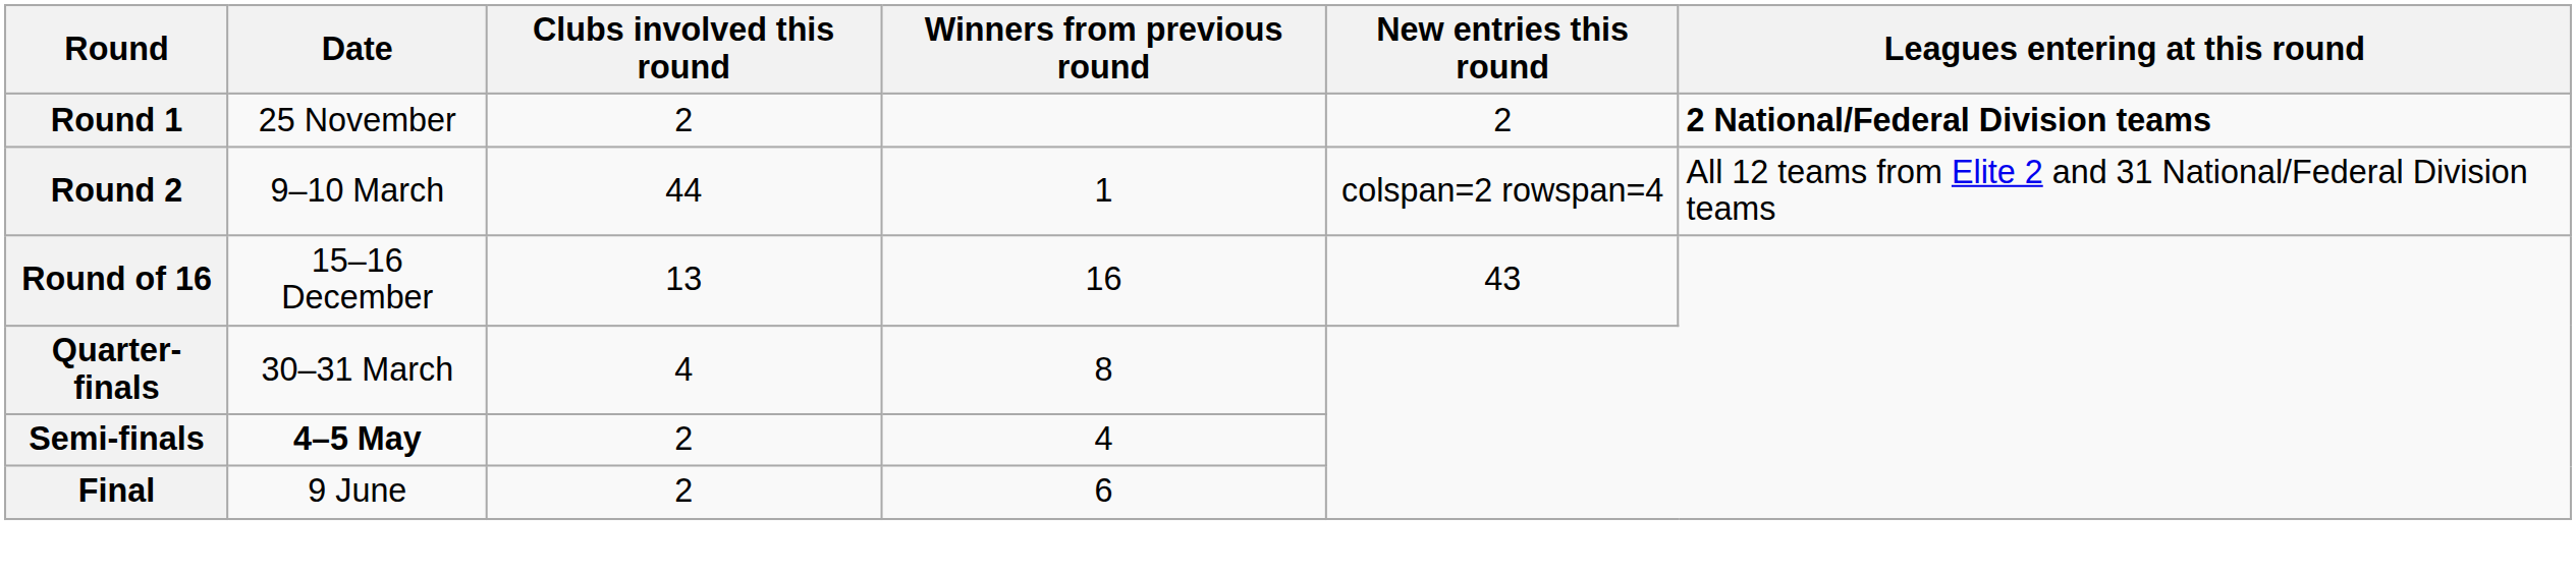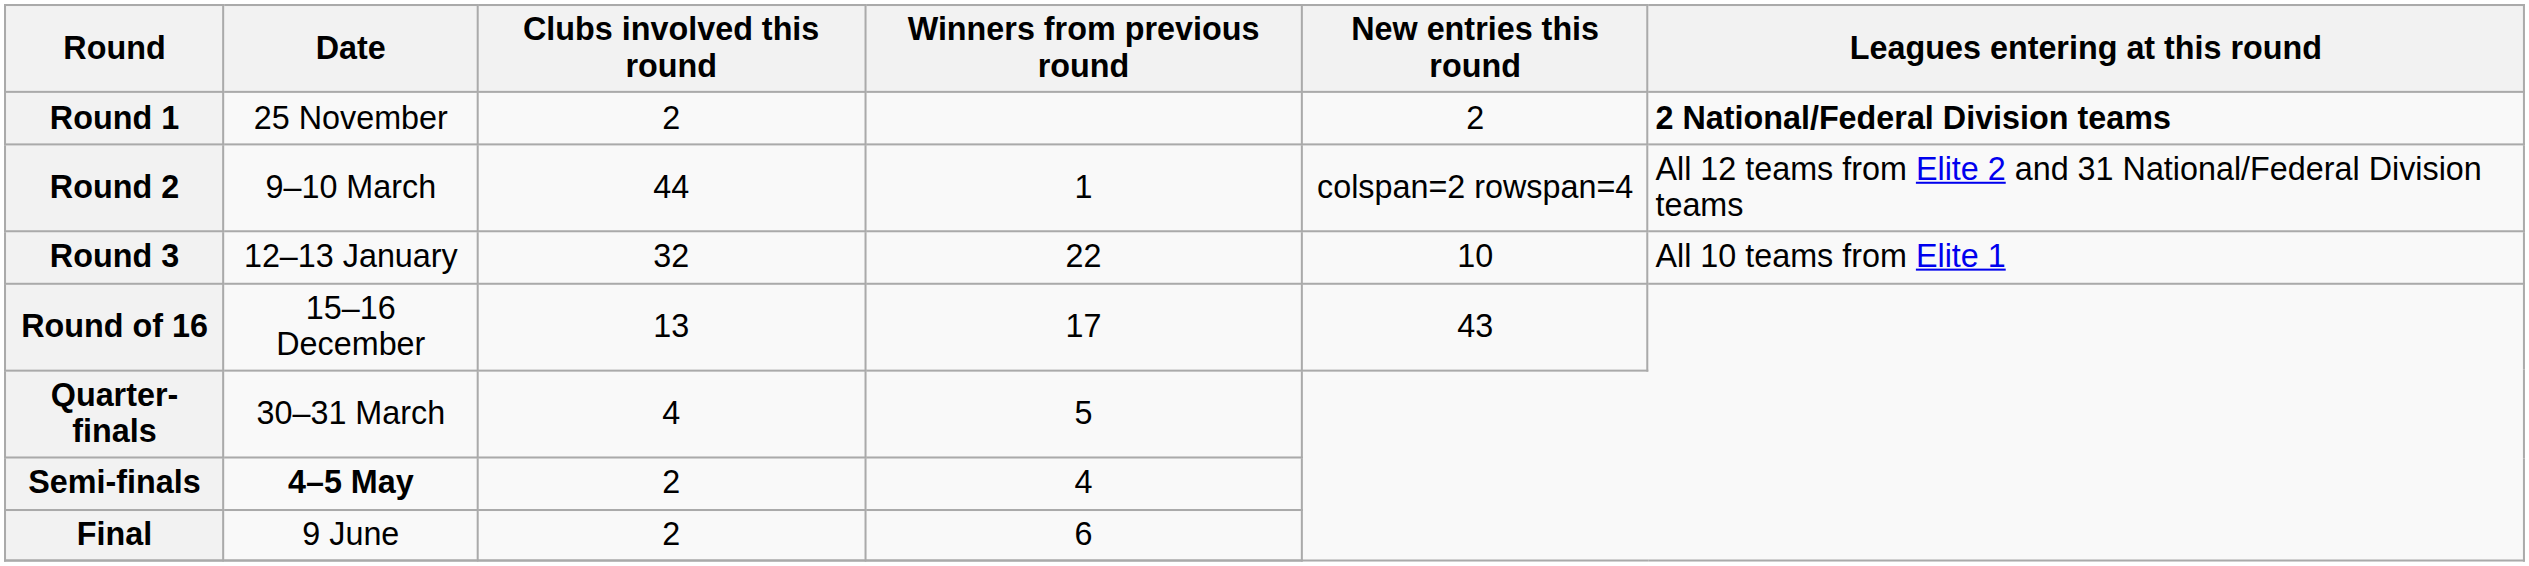+ row: Round 3 | 12–13 January | 32 | 22 | 10 | All 10 teams from Elite 1
Round of 16 | Winners from previous round: 16 -> 17
Quarter-finals | Winners from previous round: 8 -> 5
